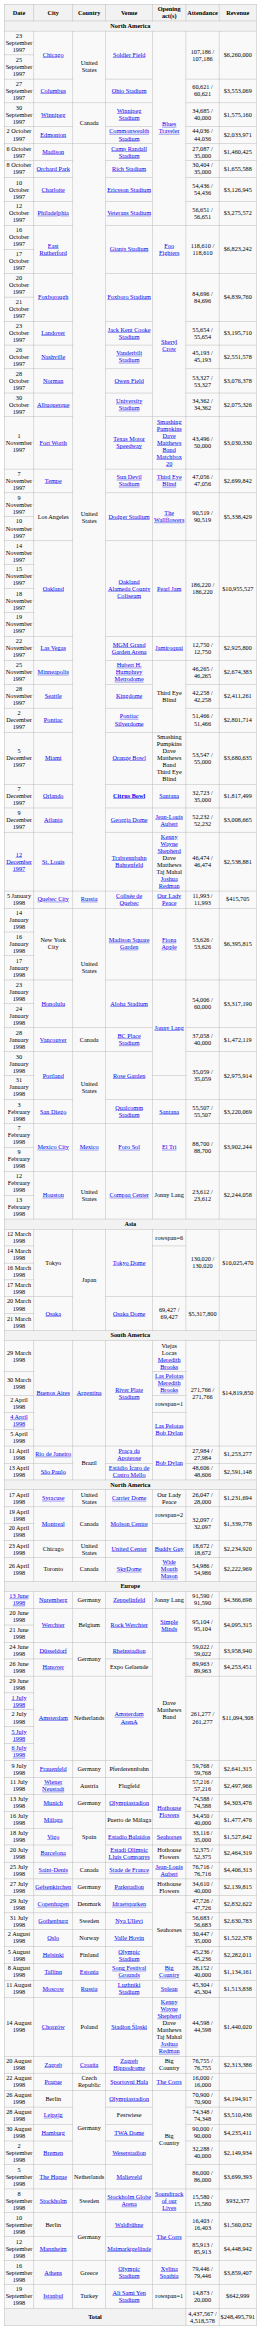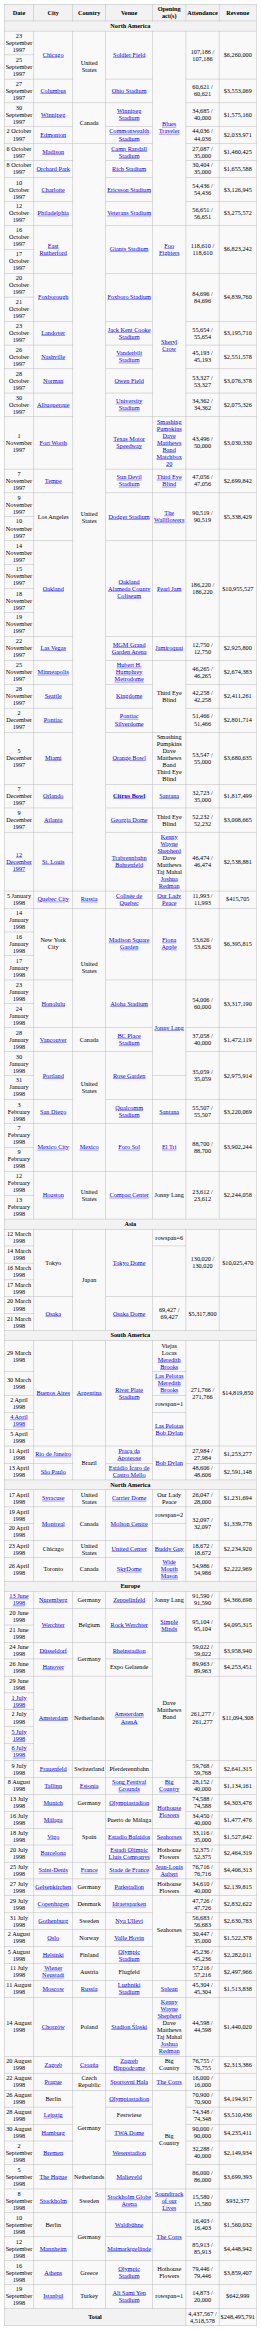9 December 1997 | Opening act(s): Jean-Louis Aubert -> Third Eye Blind
9 July 1998 | Country: Germany -> Switzerland
rows swapped: 11 July 1998 <-> 8 August 1998
25 July 1998 | Country: Canada -> France
16 September 1998 | Opening act(s): Xylina Spathia -> Hothouse Flowers
